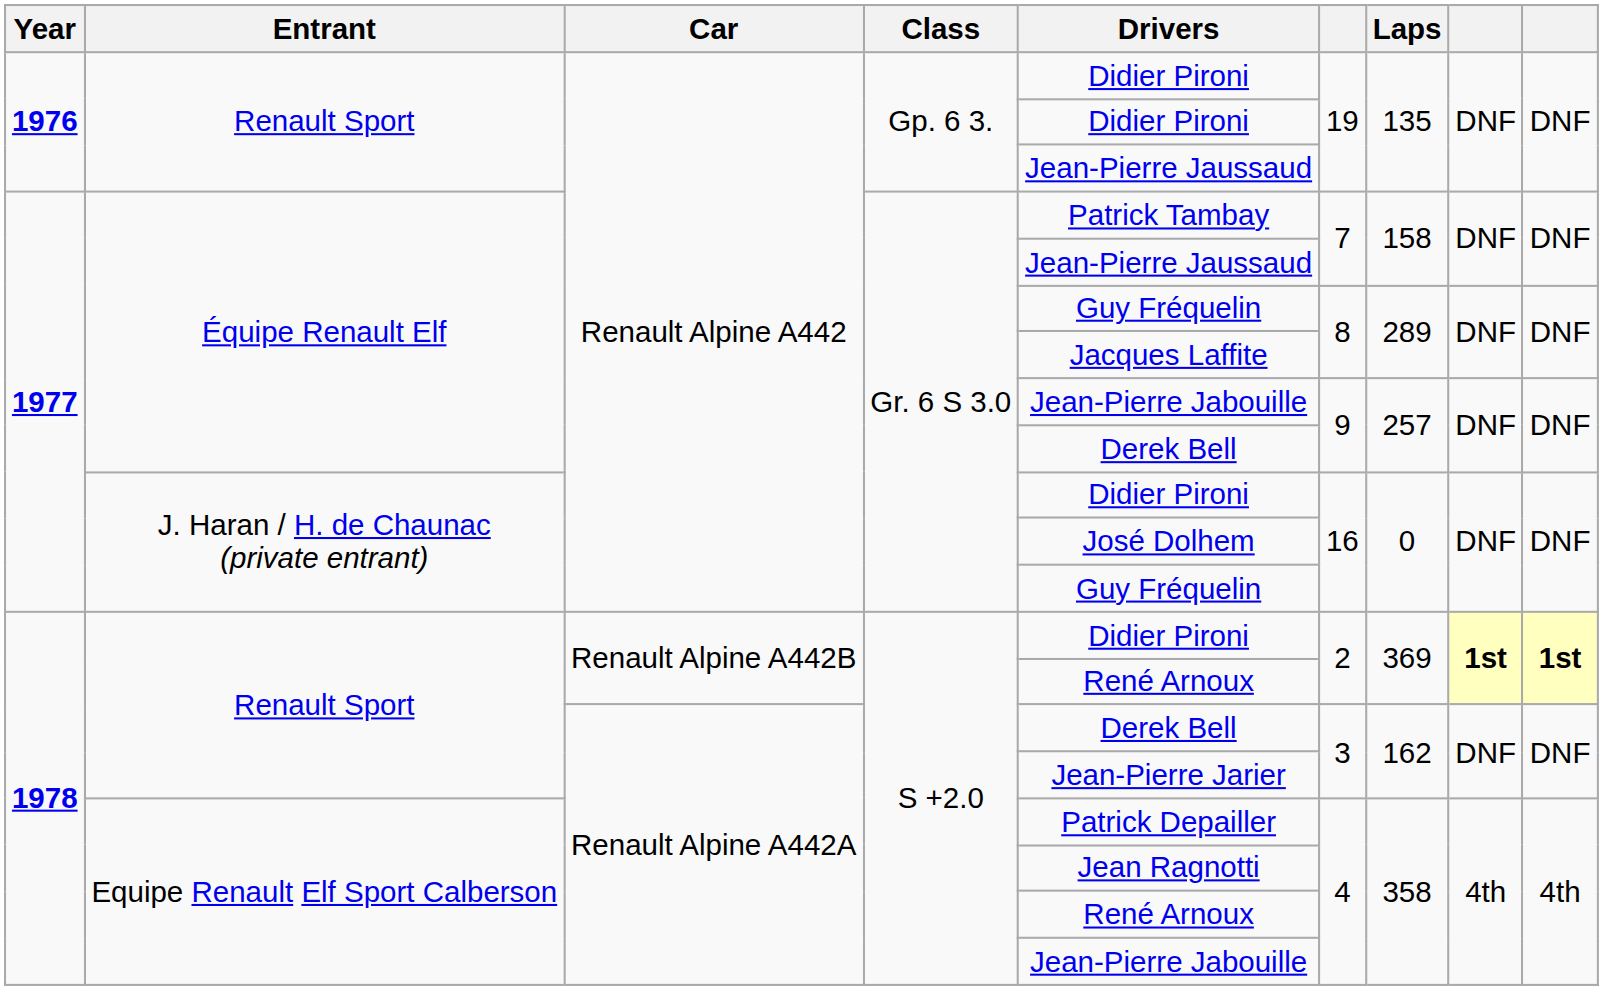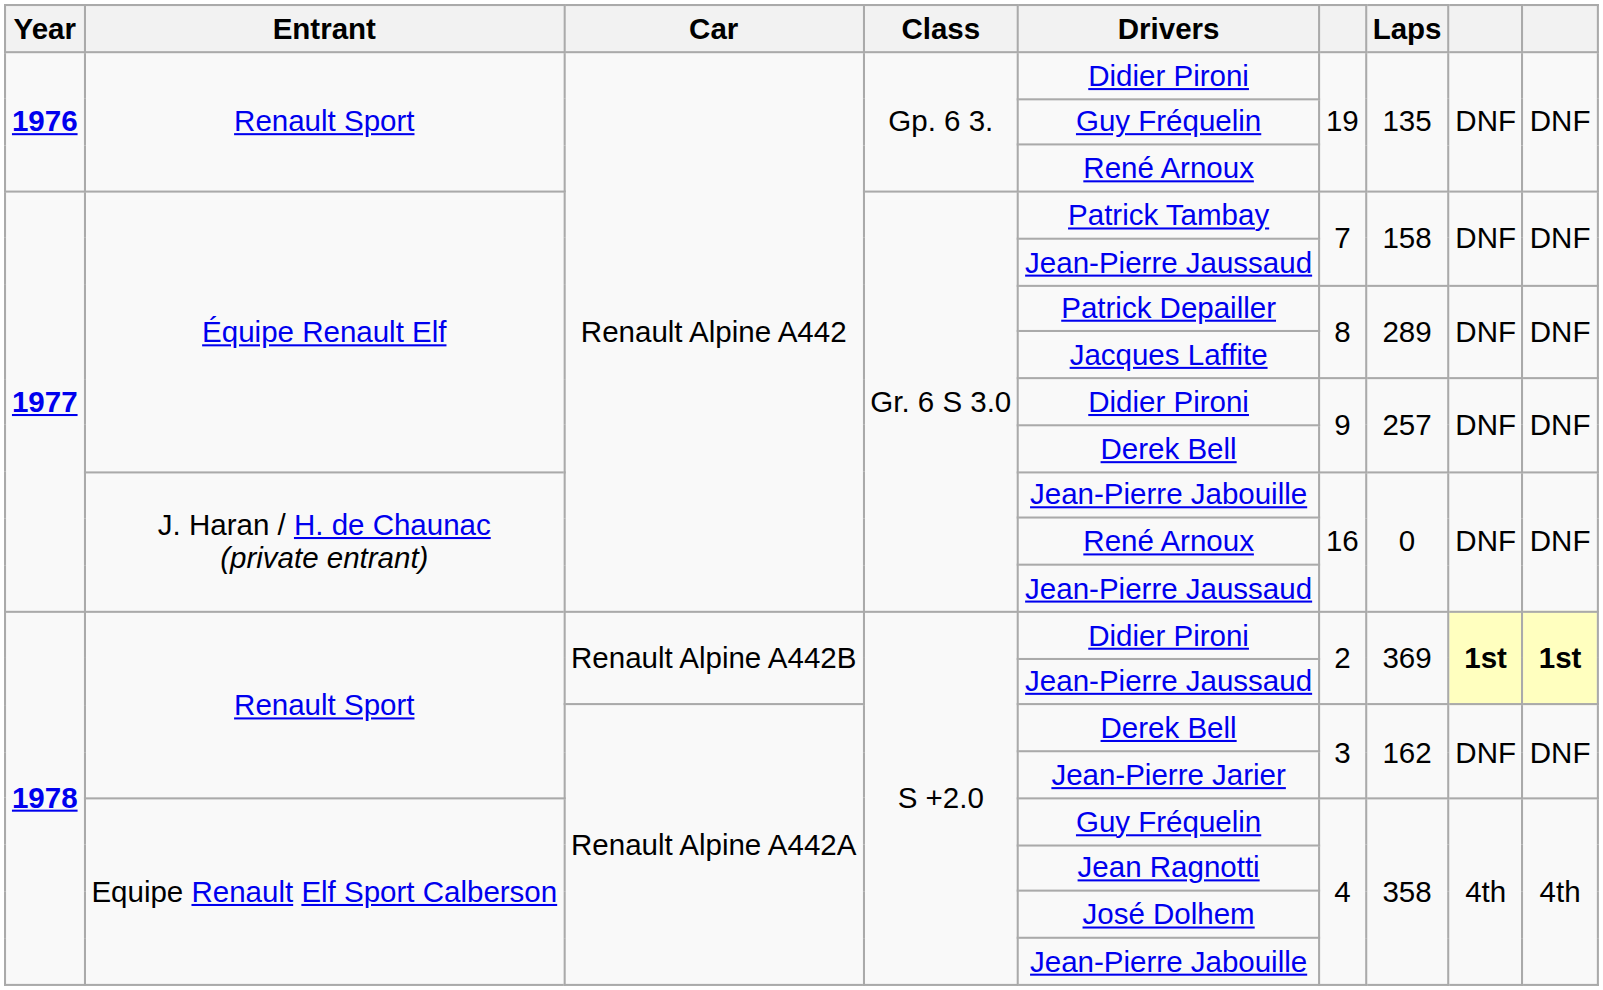row 3 | Drivers: Didier Pironi -> Guy Fréquelin
row 4 | Drivers: Jean-Pierre Jaussaud -> René Arnoux
row 7 | Drivers: Guy Fréquelin -> Patrick Depailler
row 9 | Drivers: Jean-Pierre Jabouille -> Didier Pironi
row 11 | Drivers: Didier Pironi -> Jean-Pierre Jabouille
row 12 | Drivers: José Dolhem -> René Arnoux
row 13 | Drivers: Guy Fréquelin -> Jean-Pierre Jaussaud
row 15 | Drivers: René Arnoux -> Jean-Pierre Jaussaud
row 18 | Drivers: Patrick Depailler -> Guy Fréquelin
row 20 | Drivers: René Arnoux -> José Dolhem
